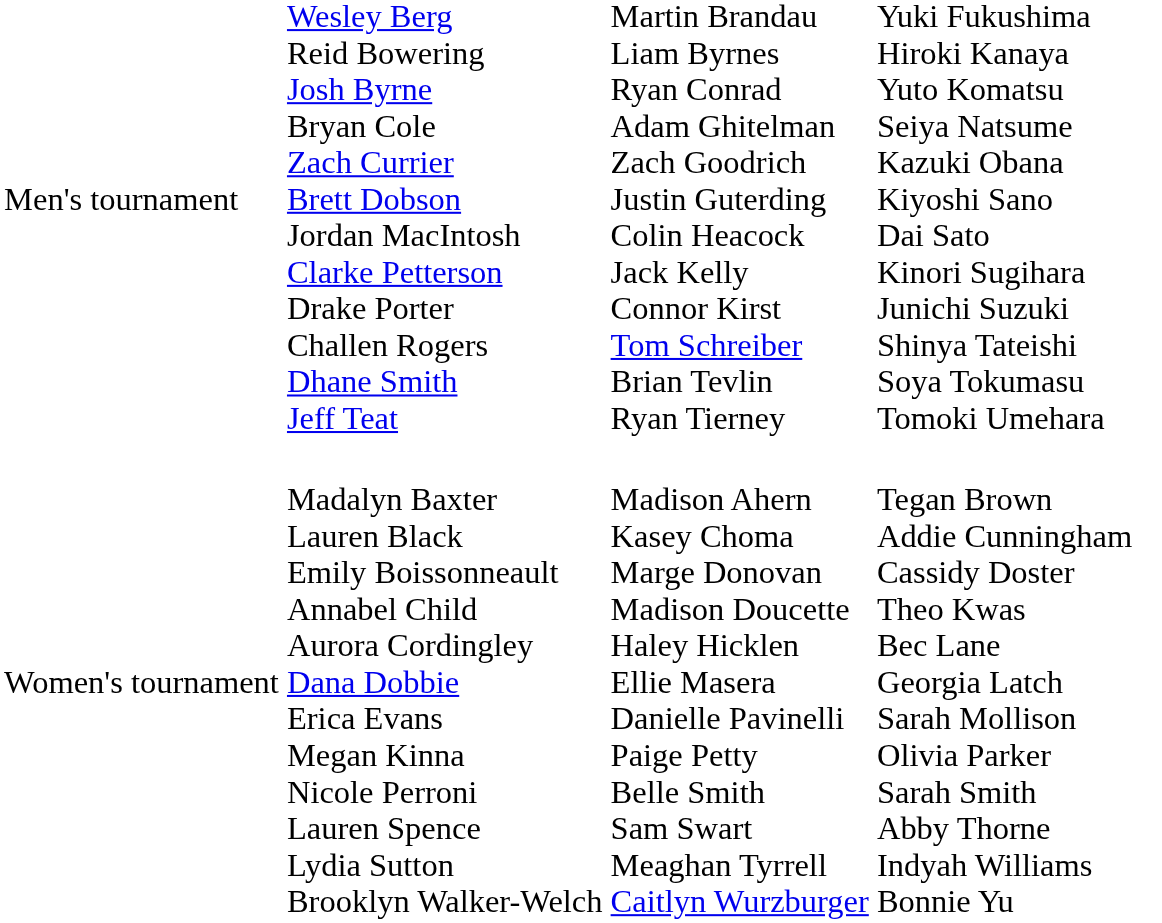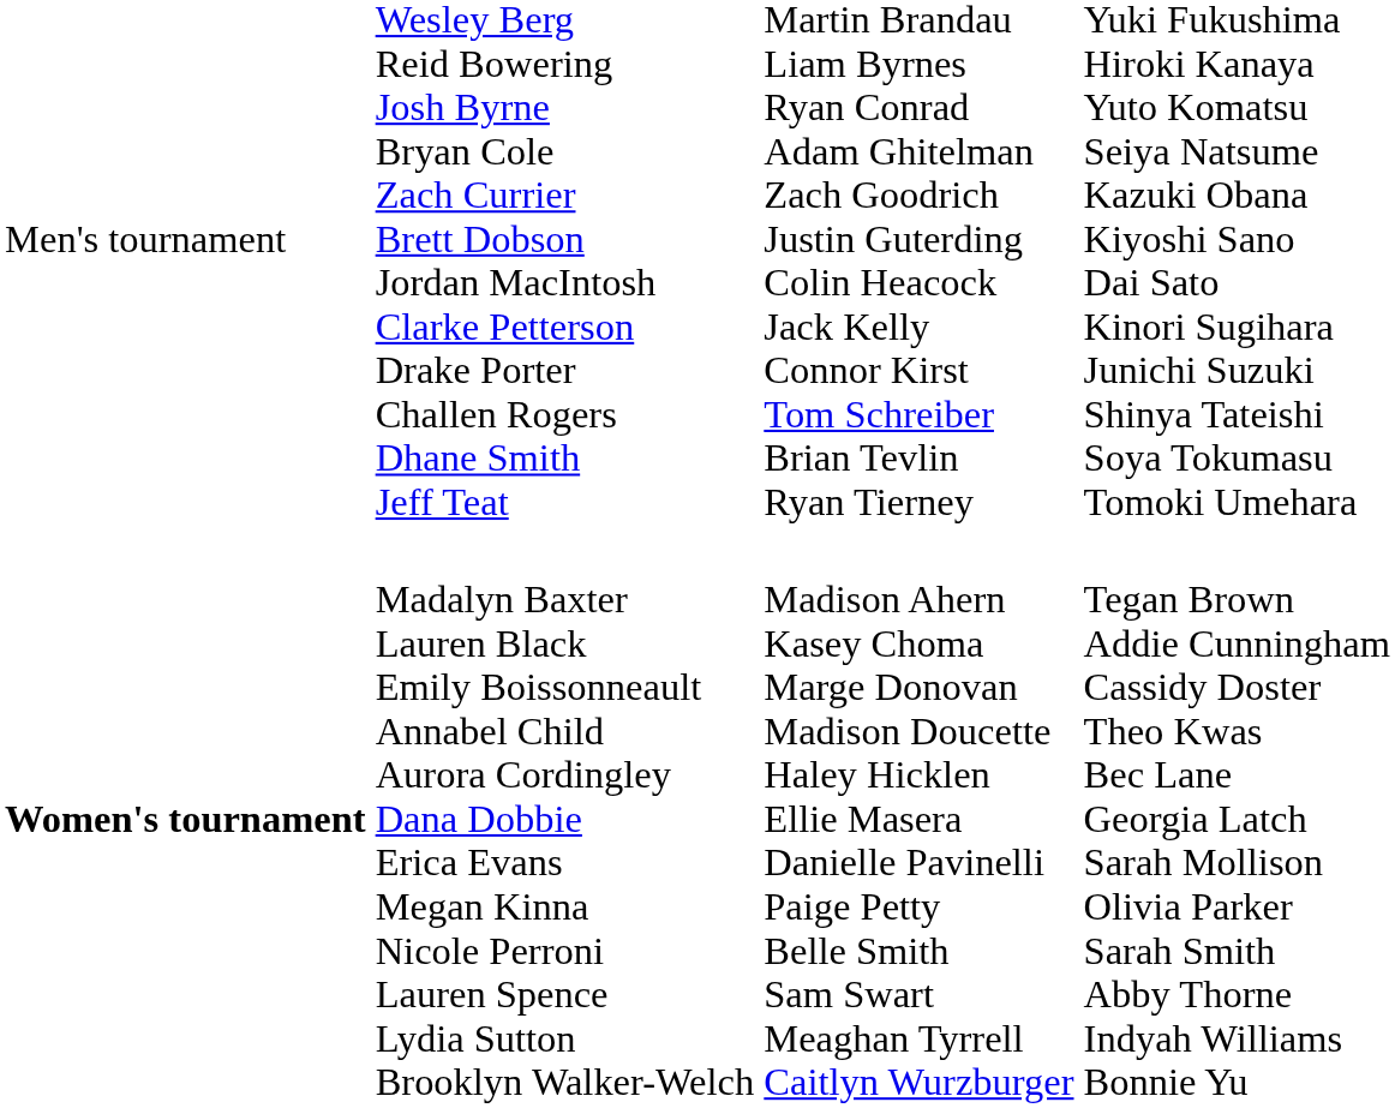Women's tournament | column 1: normal -> bold
